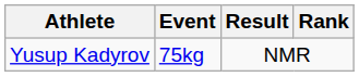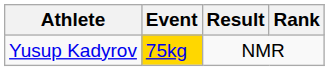Yusup Kadyrov | Event: no background -> gold background
